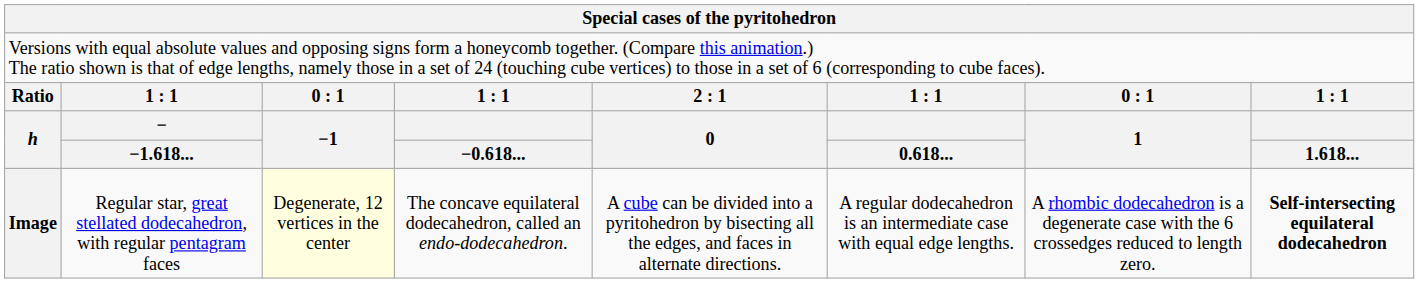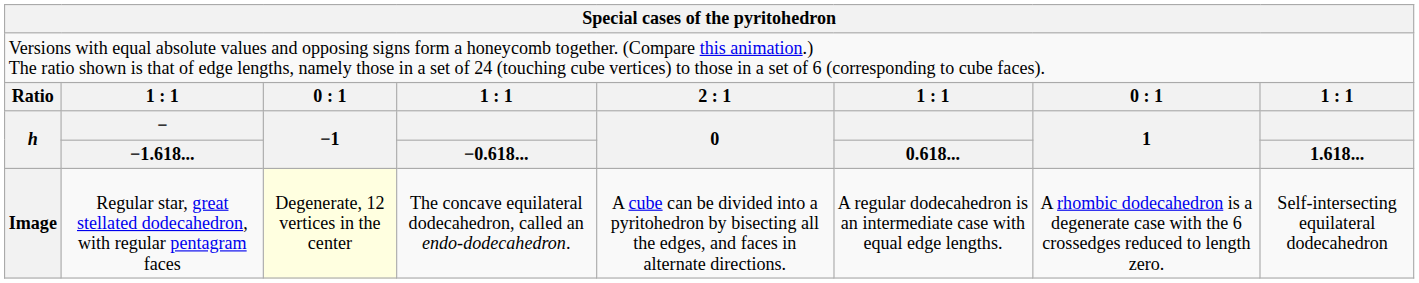Image | column 8: bold -> normal
